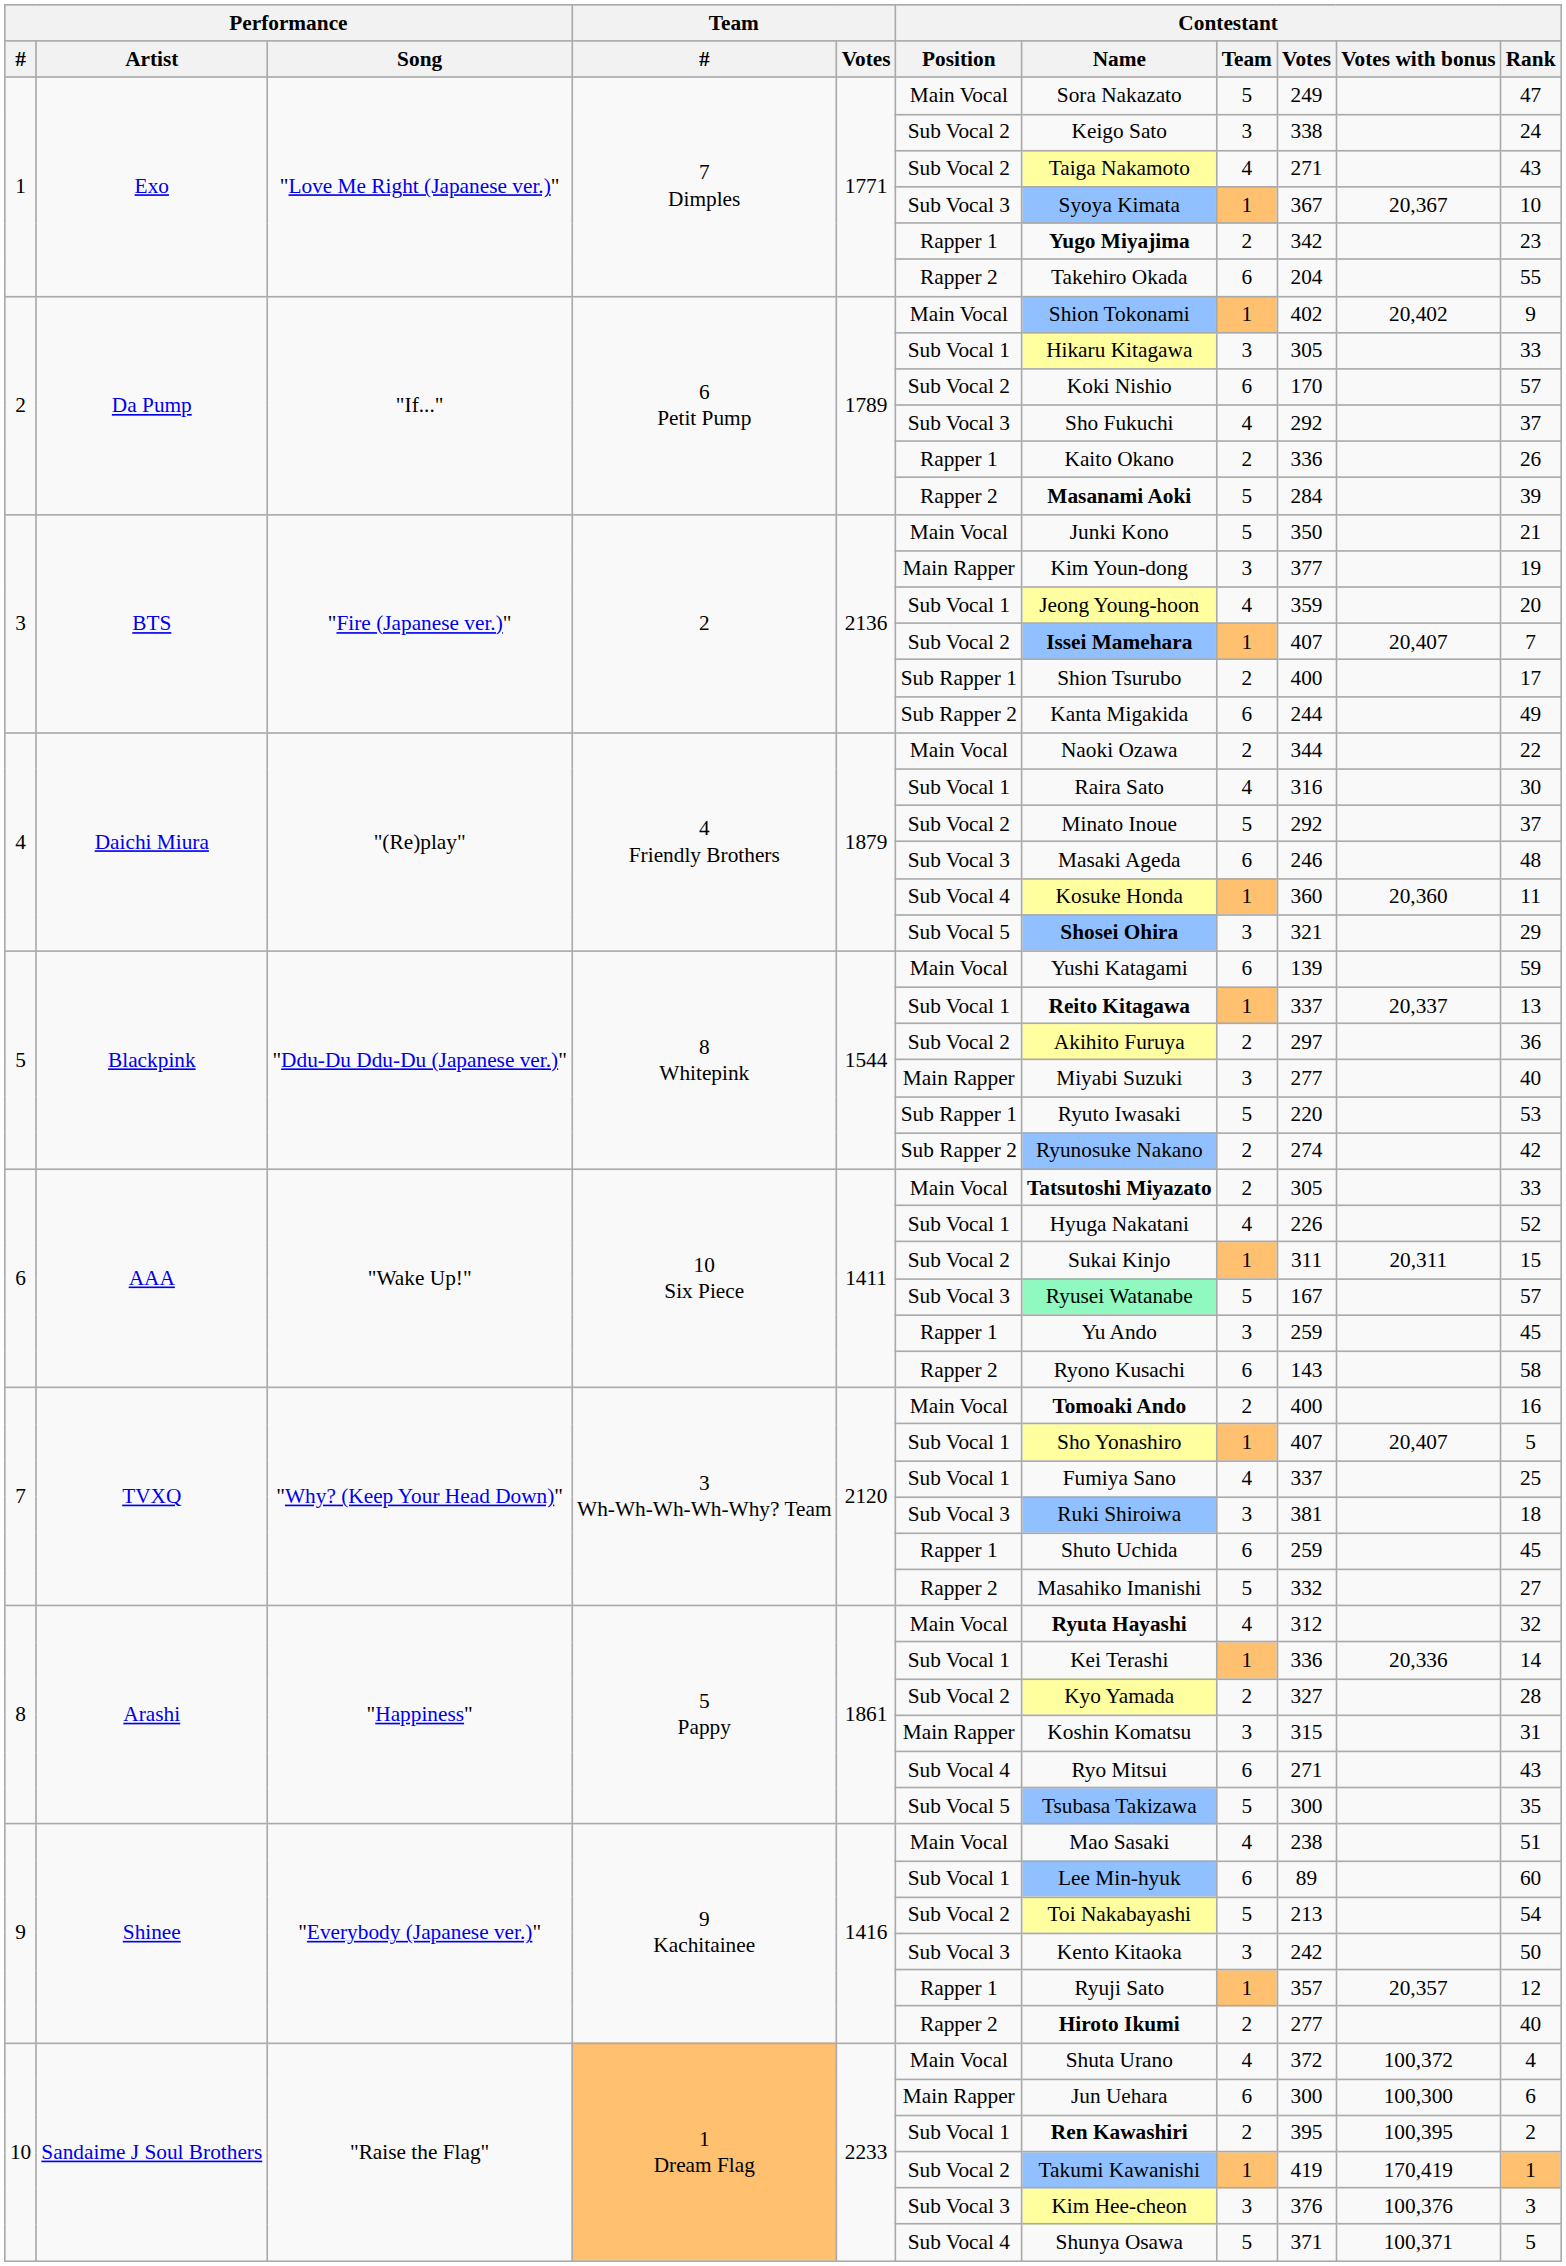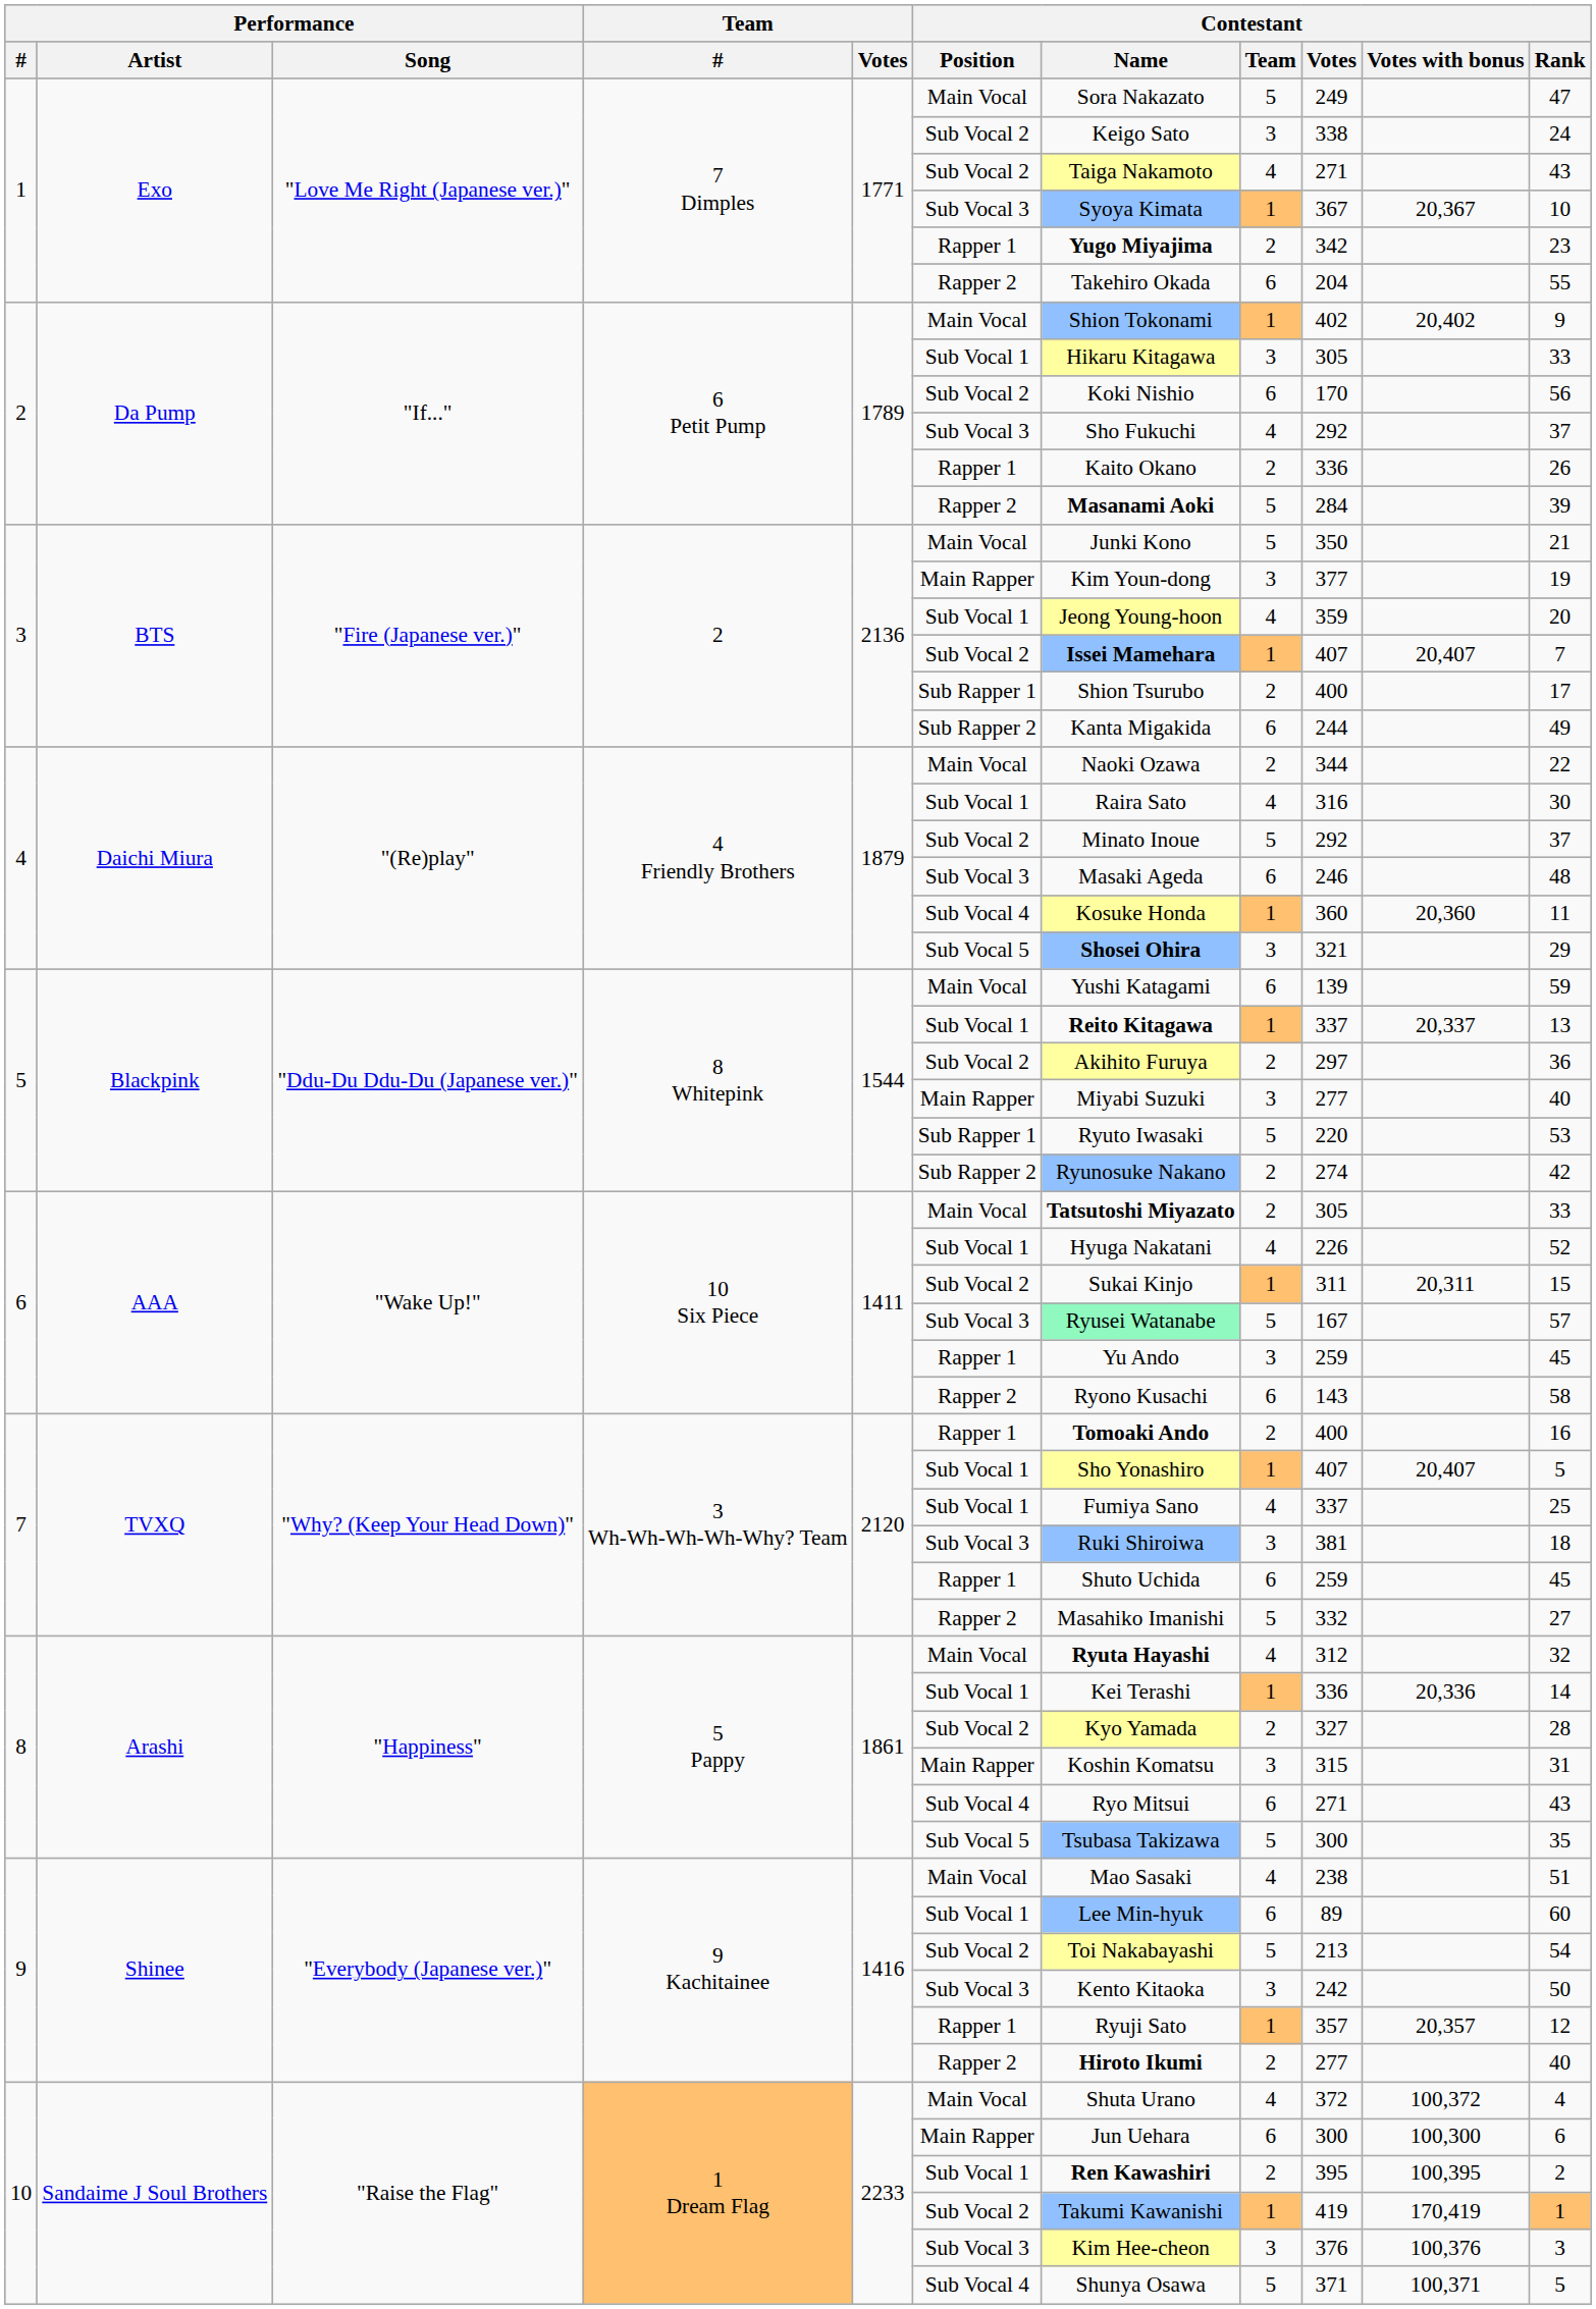row 11 | Contestant / Rank: 57 -> 56
row 39 | Contestant / Position: Main Vocal -> Rapper 1
